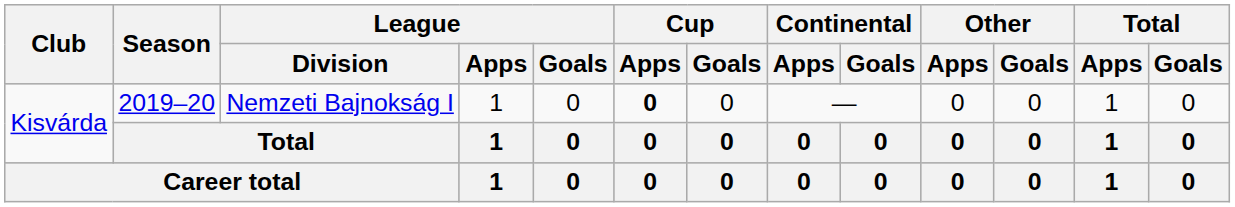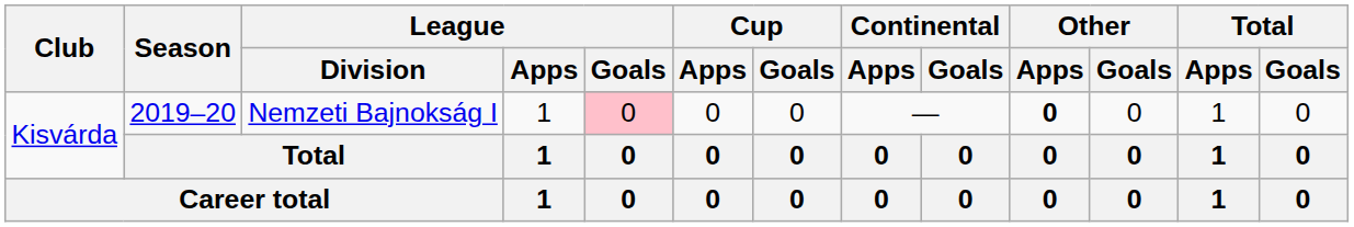Kisvárda / Nemzeti Bajnokság I | League / Goals: no background -> pink background
Kisvárda / Nemzeti Bajnokság I | Cup / Apps: bold -> normal
Kisvárda / Nemzeti Bajnokság I | Other / Apps: normal -> bold
